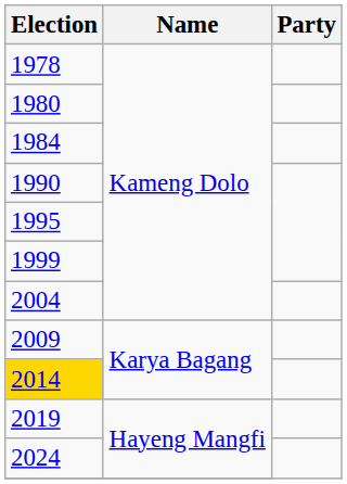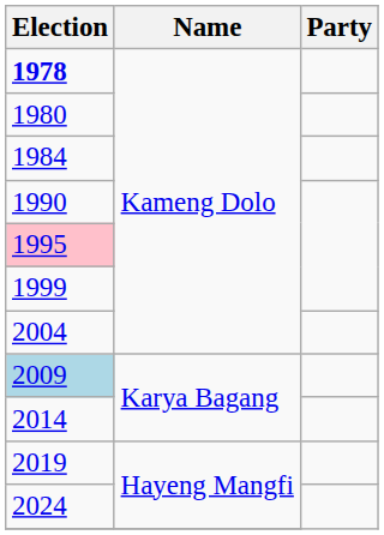1978 | Election: normal -> bold
1995 | Election: no background -> pink background
2009 | Election: no background -> lightblue background
2014 | Election: gold background -> no background
